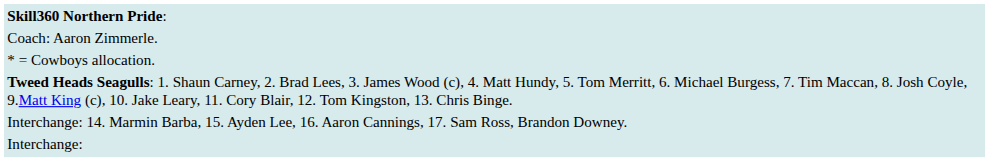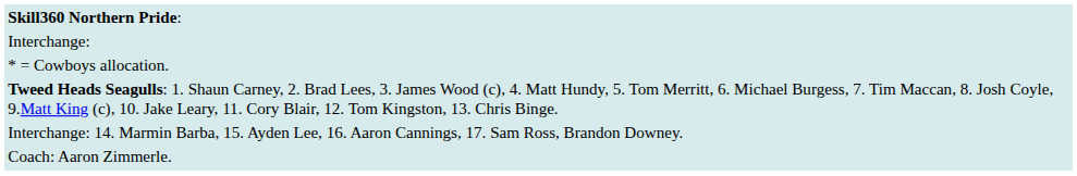row 2 | column 1: Coach: Aaron Zimmerle. -> Interchange:
row 6 | column 1: Interchange: -> Coach: Aaron Zimmerle.
